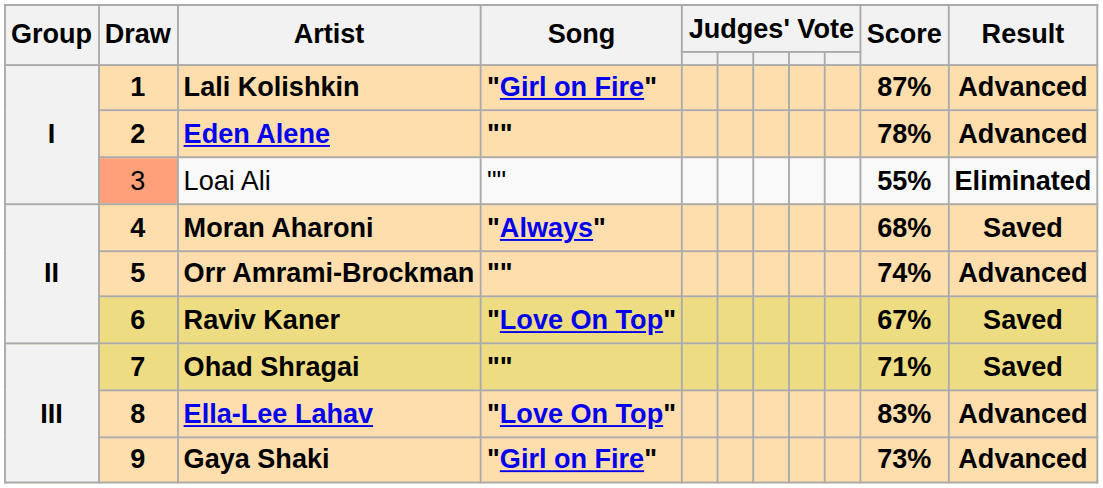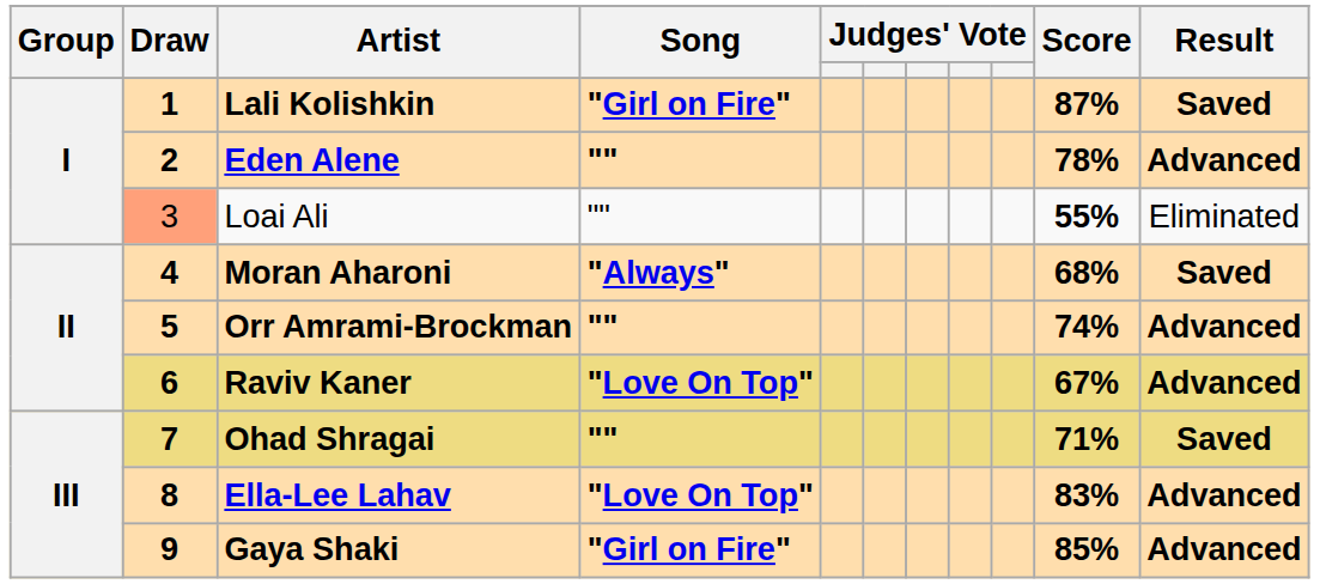Lali Kolishkin | Result: Advanced -> Saved
Loai Ali | Result: bold -> normal
Raviv Kaner | Result: Saved -> Advanced
Gaya Shaki | Score: 73% -> 85%
